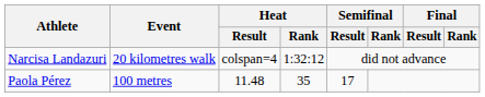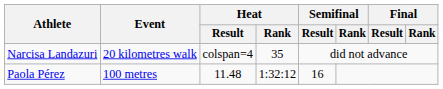Narcisa Landazuri | Heat / Rank: 1:32:12 -> 35
Paola Pérez | Heat / Rank: 35 -> 1:32:12
Paola Pérez | Semifinal / Result: 17 -> 16
